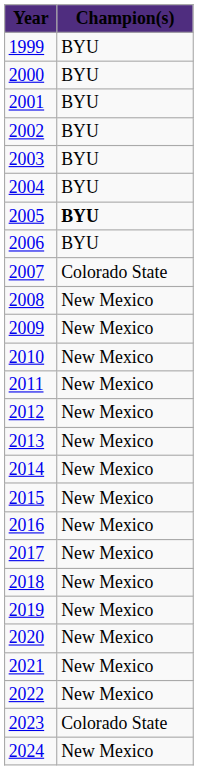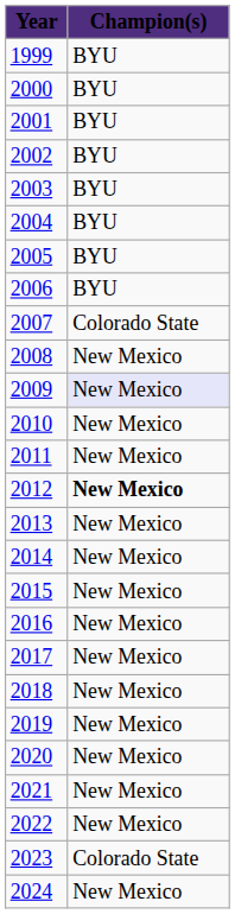2005 | Champion(s): bold -> normal
2009 | Champion(s): no background -> lavender background
2012 | Champion(s): normal -> bold
